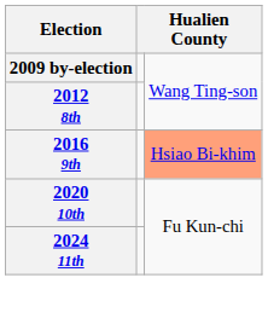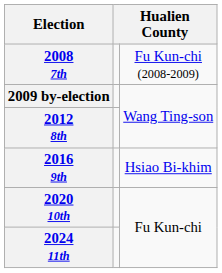+ row: 2008 7th | Fu Kun-chi (2008-2009)
2016 9th | column 3: lightsalmon background -> no background
